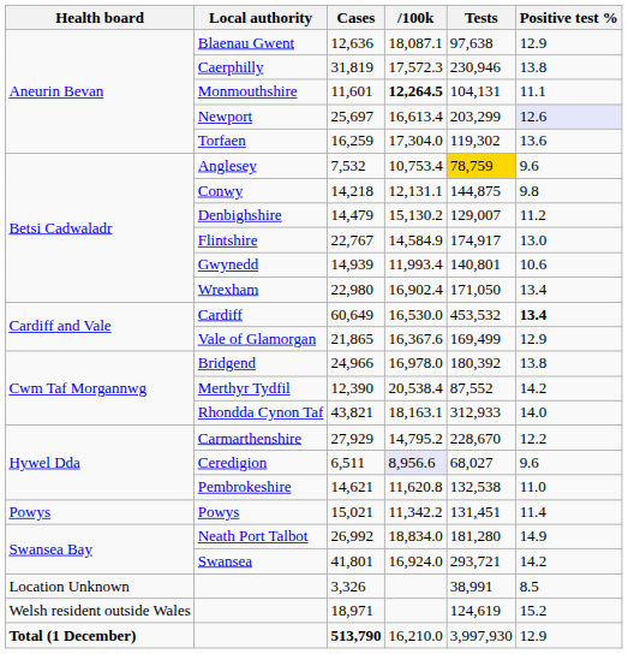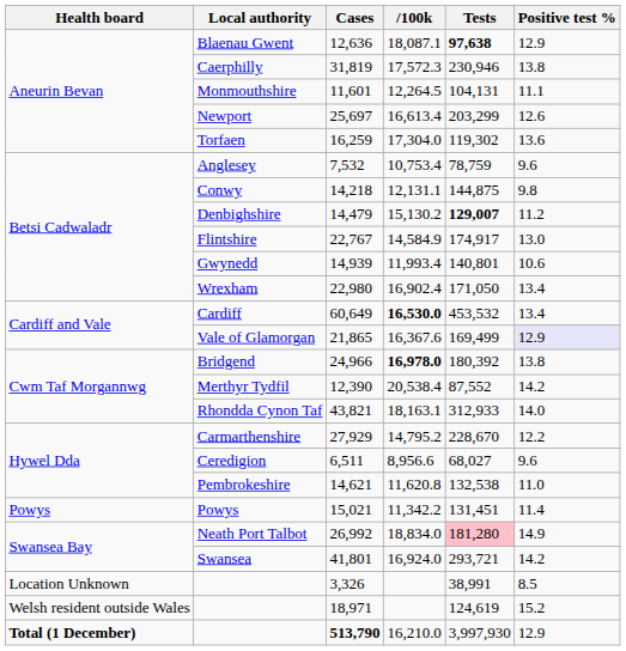Blaenau Gwent | Tests: normal -> bold
Monmouthshire | 100k: bold -> normal
Newport | Positive test %: lavender background -> no background
Anglesey | Tests: gold background -> no background
Denbighshire | Tests: normal -> bold
Cardiff | 100k: normal -> bold
Cardiff | Positive test %: bold -> normal
Vale of Glamorgan | Positive test %: no background -> lavender background
Bridgend | 100k: normal -> bold
Ceredigion | 100k: lavender background -> no background
Neath Port Talbot | Tests: no background -> pink background
